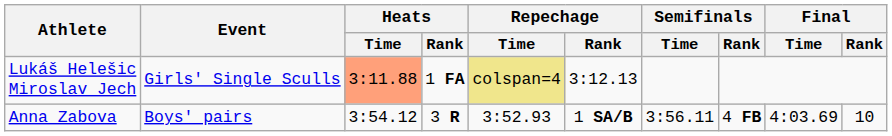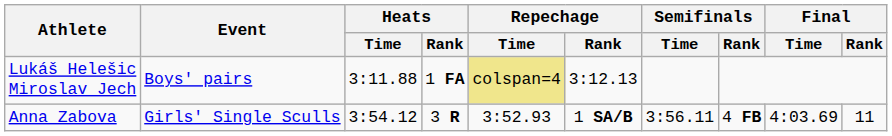Lukáš Helešic Miroslav Jech | Event: Girls' Single Sculls -> Boys' pairs
Lukáš Helešic Miroslav Jech | Heats / Time: lightsalmon background -> no background
Anna Zabova | Event: Boys' pairs -> Girls' Single Sculls
Anna Zabova | Final / Rank: 10 -> 11
